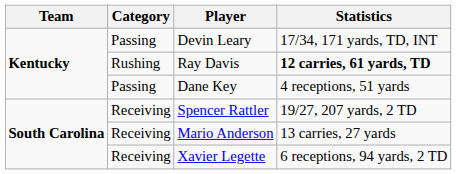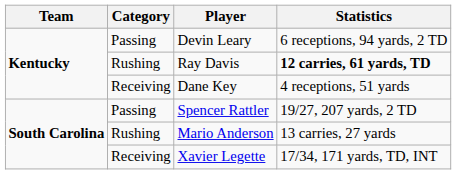Devin Leary | Statistics: 17/34, 171 yards, TD, INT -> 6 receptions, 94 yards, 2 TD
Dane Key | Category: Passing -> Receiving
Spencer Rattler | Category: Receiving -> Passing
Mario Anderson | Category: Receiving -> Rushing
Xavier Legette | Statistics: 6 receptions, 94 yards, 2 TD -> 17/34, 171 yards, TD, INT
